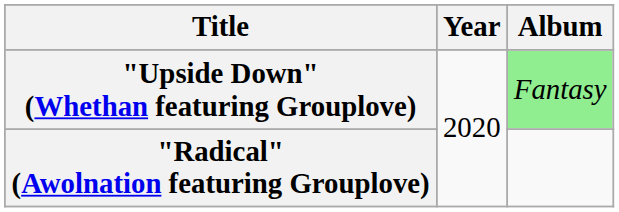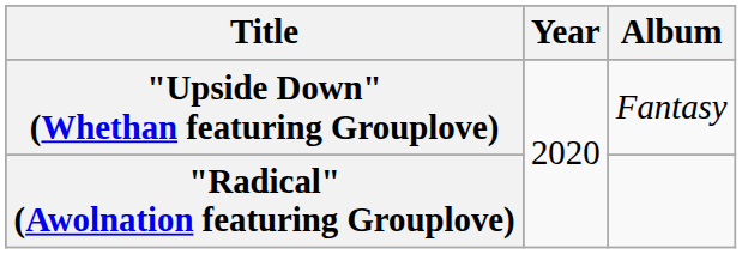"Upside Down" (Whethan featuring Grouplove) | Album: lightgreen background -> no background
